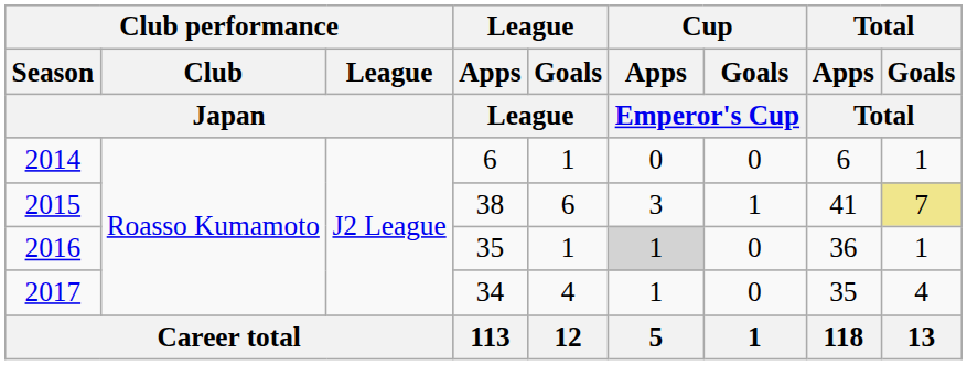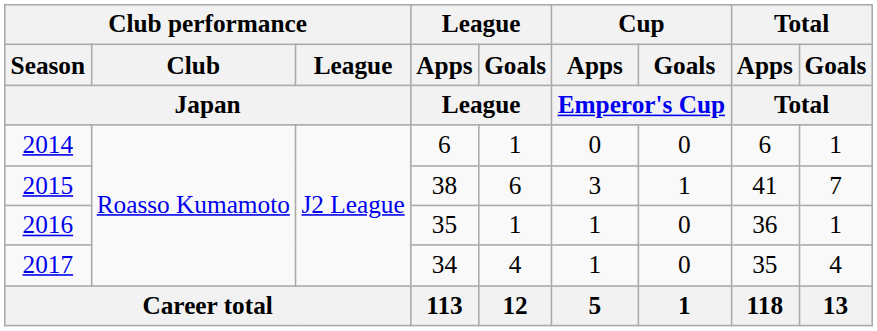2015 | Total / Goals / Total: khaki background -> no background
2016 | Cup / Apps / Emperor's Cup: lightgrey background -> no background
